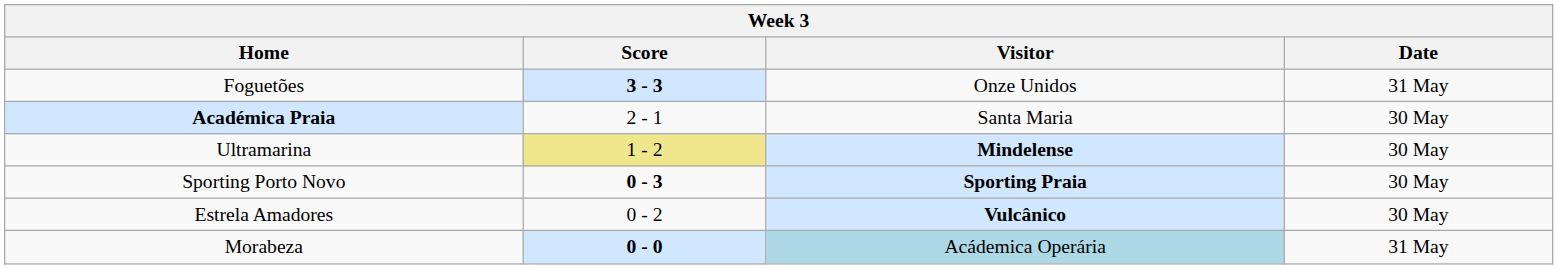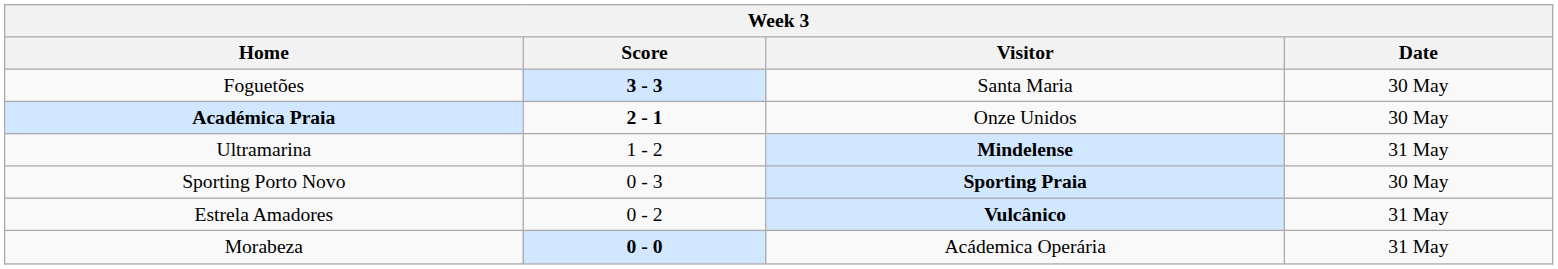Foguetões | Visitor: Onze Unidos -> Santa Maria
Foguetões | Date: 31 May -> 30 May
Académica Praia | Score: normal -> bold
Académica Praia | Visitor: Santa Maria -> Onze Unidos
Ultramarina | Score: khaki background -> no background
Ultramarina | Date: 30 May -> 31 May
Sporting Porto Novo | Score: bold -> normal
Estrela Amadores | Date: 30 May -> 31 May
Morabeza | Visitor: lightblue background -> no background
